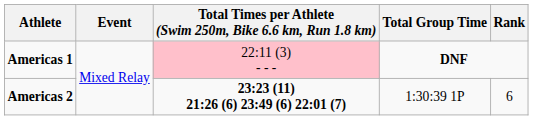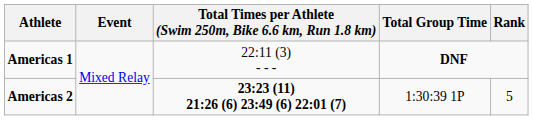Americas 1 | Total Times per Athlete (Swim 250m, Bike 6.6 km, Run 1.8 km): pink background -> no background
Americas 2 | Rank: 6 -> 5
